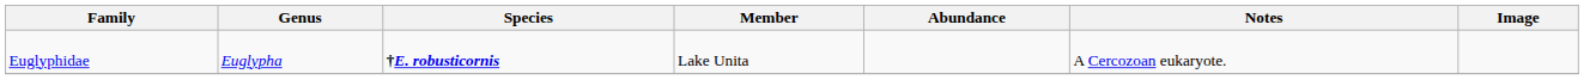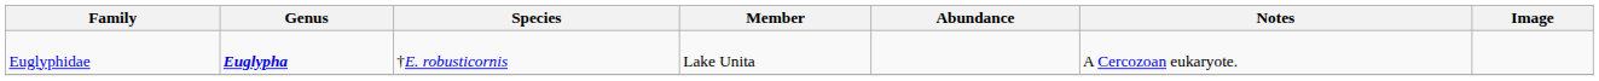Euglyphidae | Genus: normal -> bold
Euglyphidae | Species: bold -> normal
